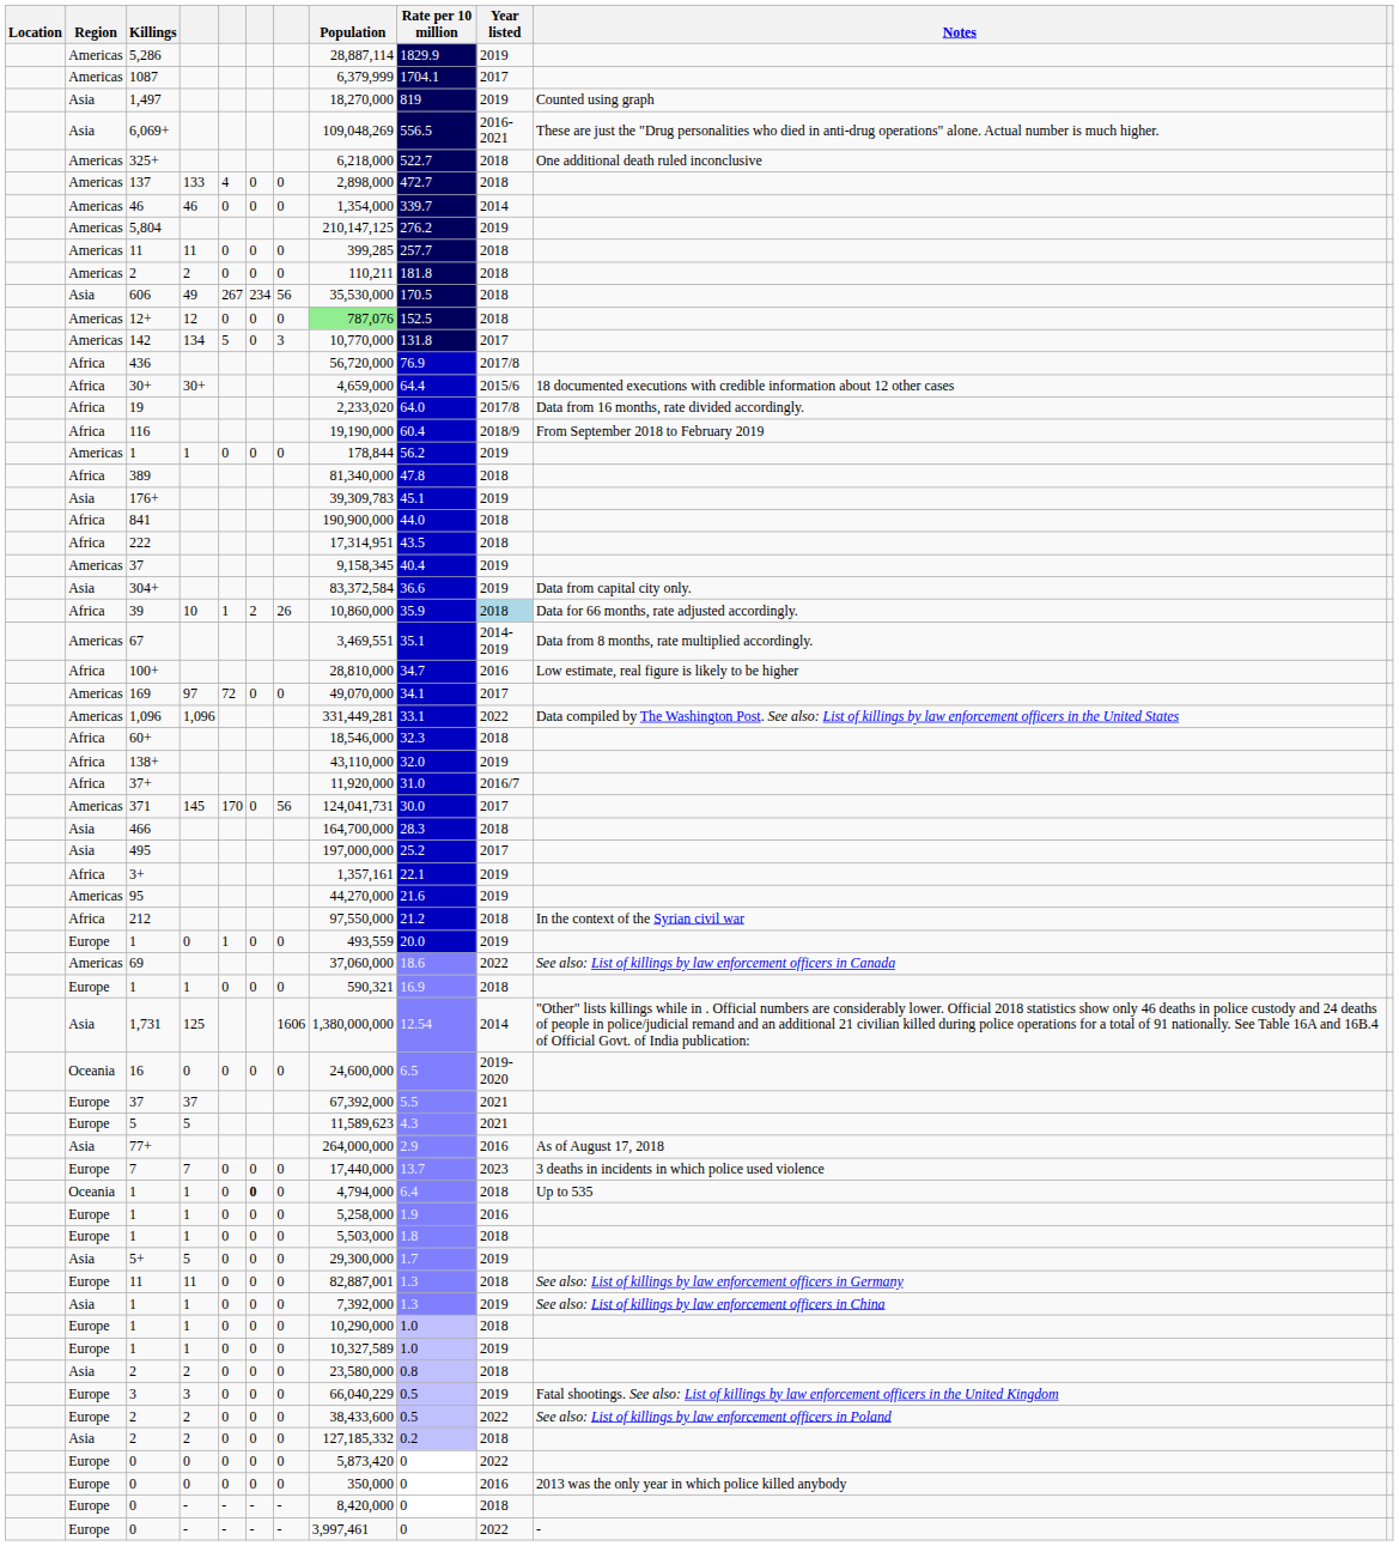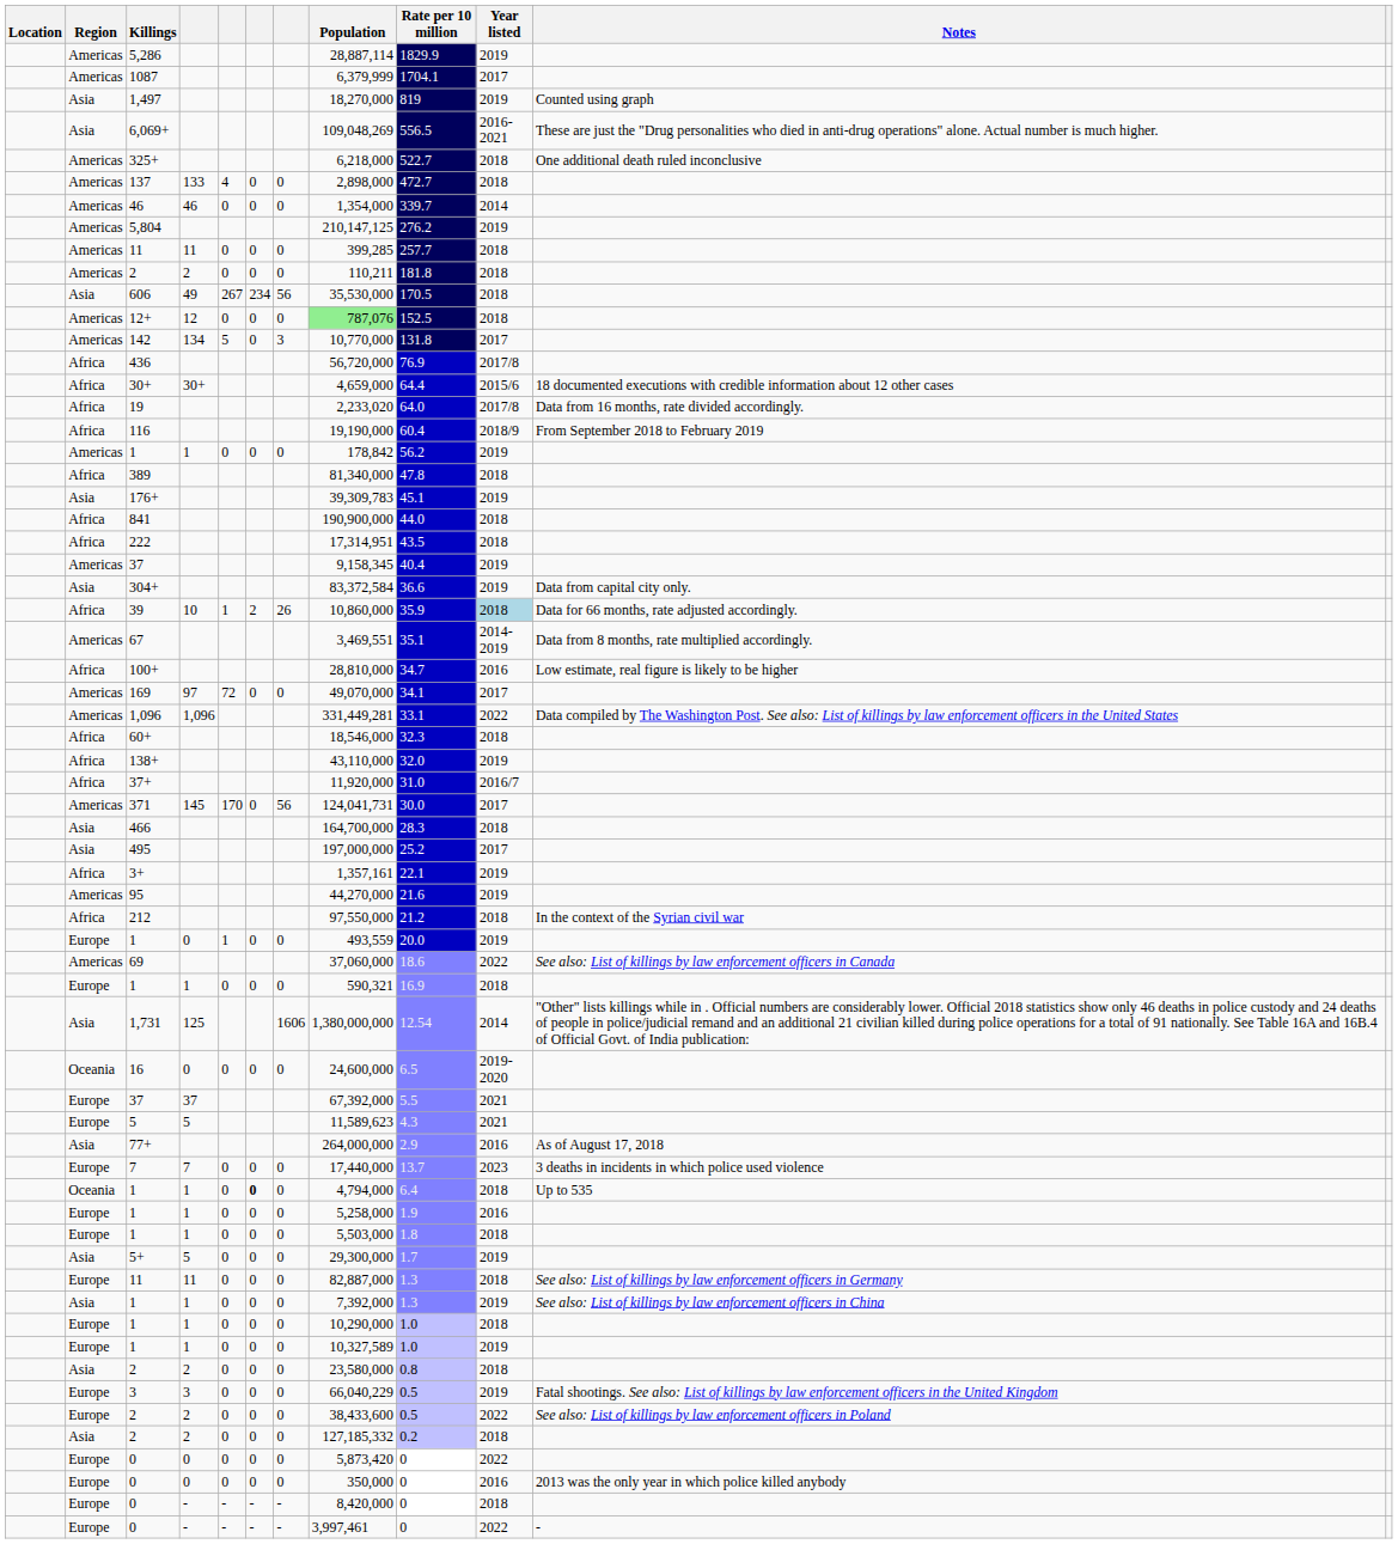Americas / 1 | Population: 178,844 -> 178,842
Europe / 11 | Population: 82,887,001 -> 82,887,000
